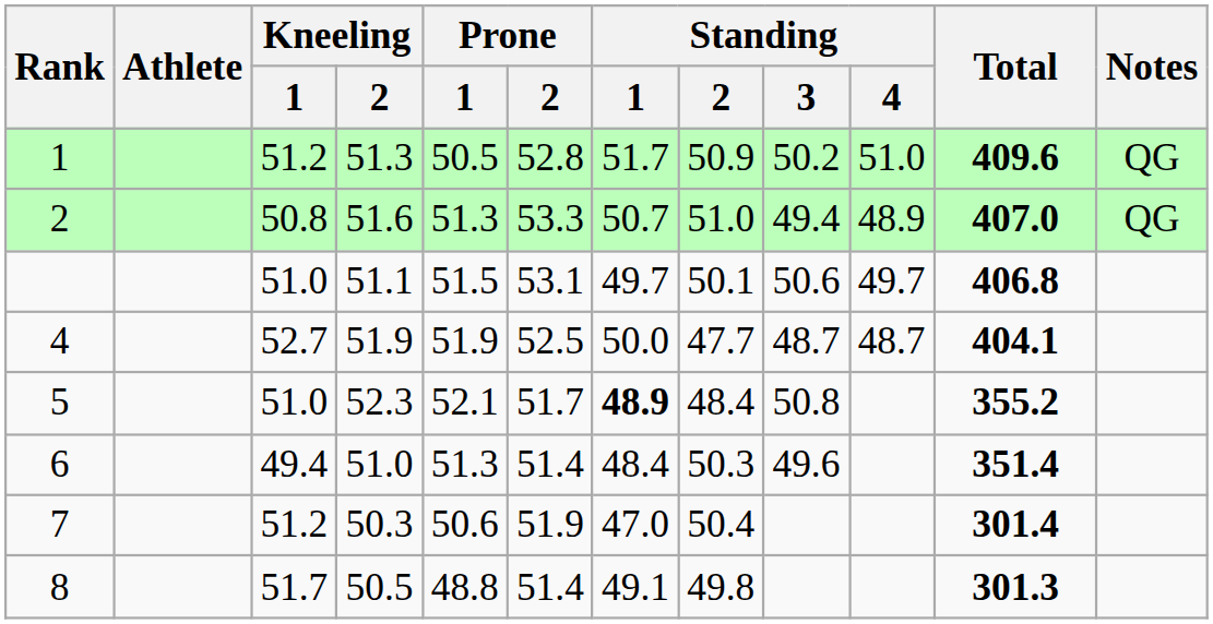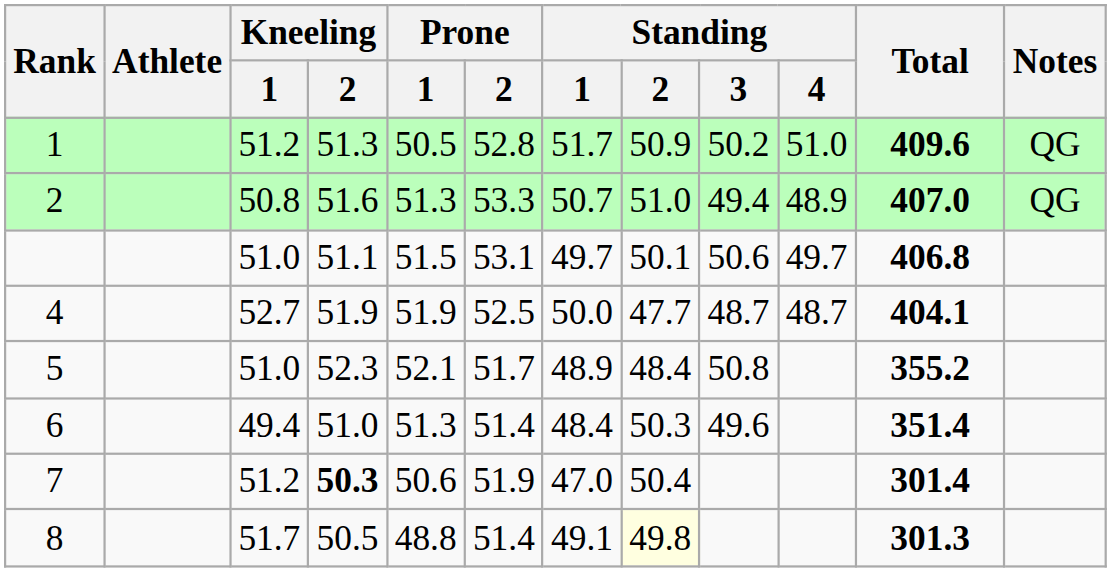5 | Standing / 1: bold -> normal
7 | Kneeling / 2: normal -> bold
8 | Standing / 2: no background -> lightyellow background
